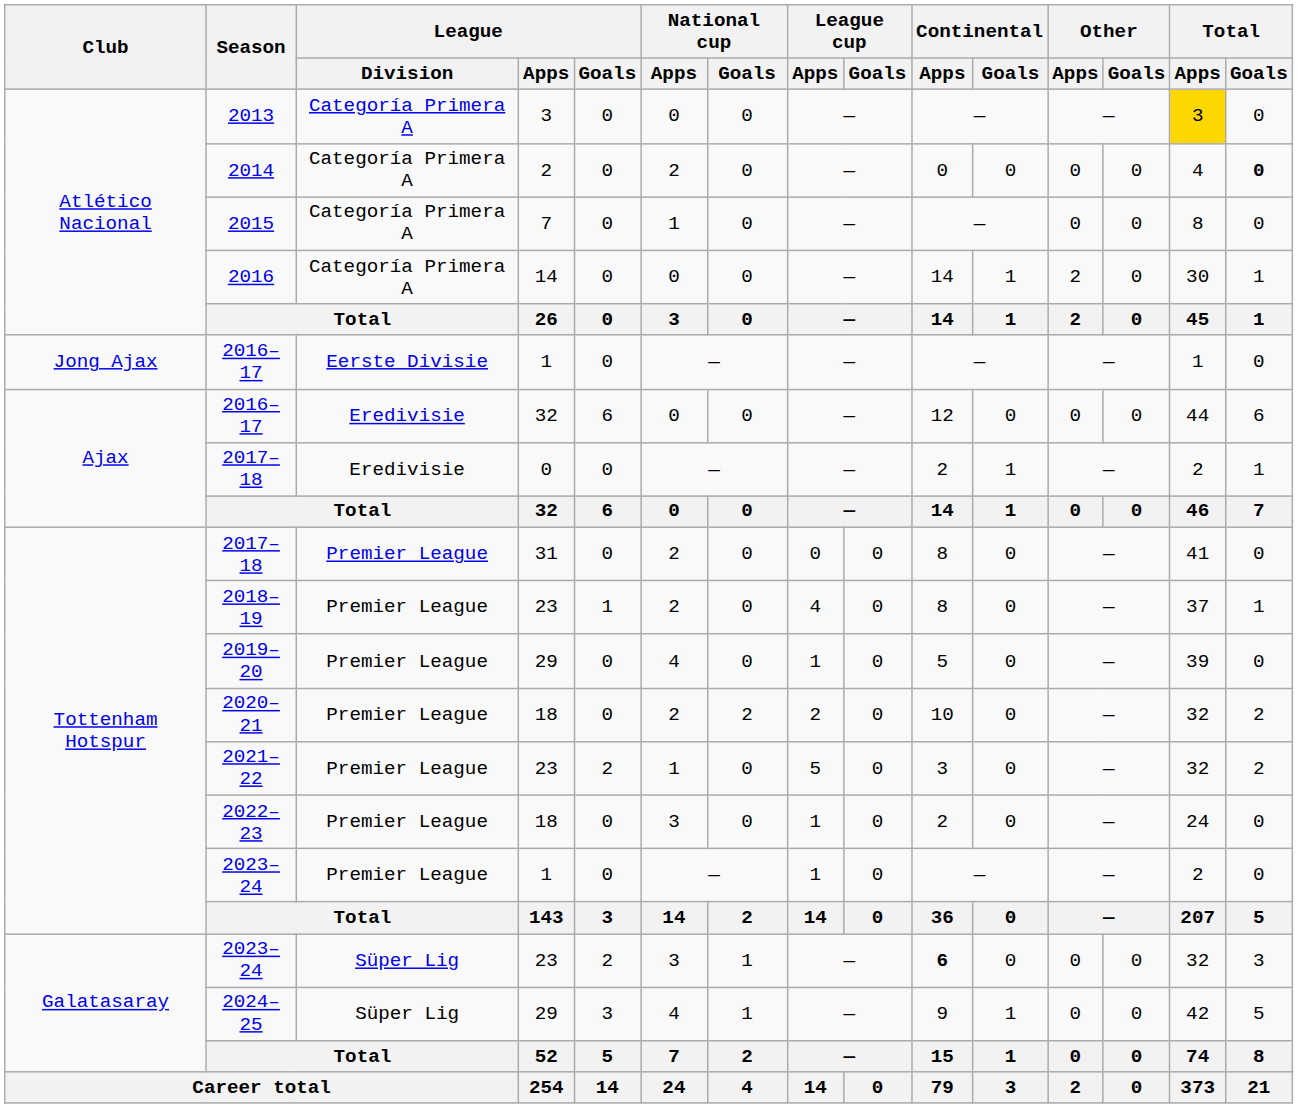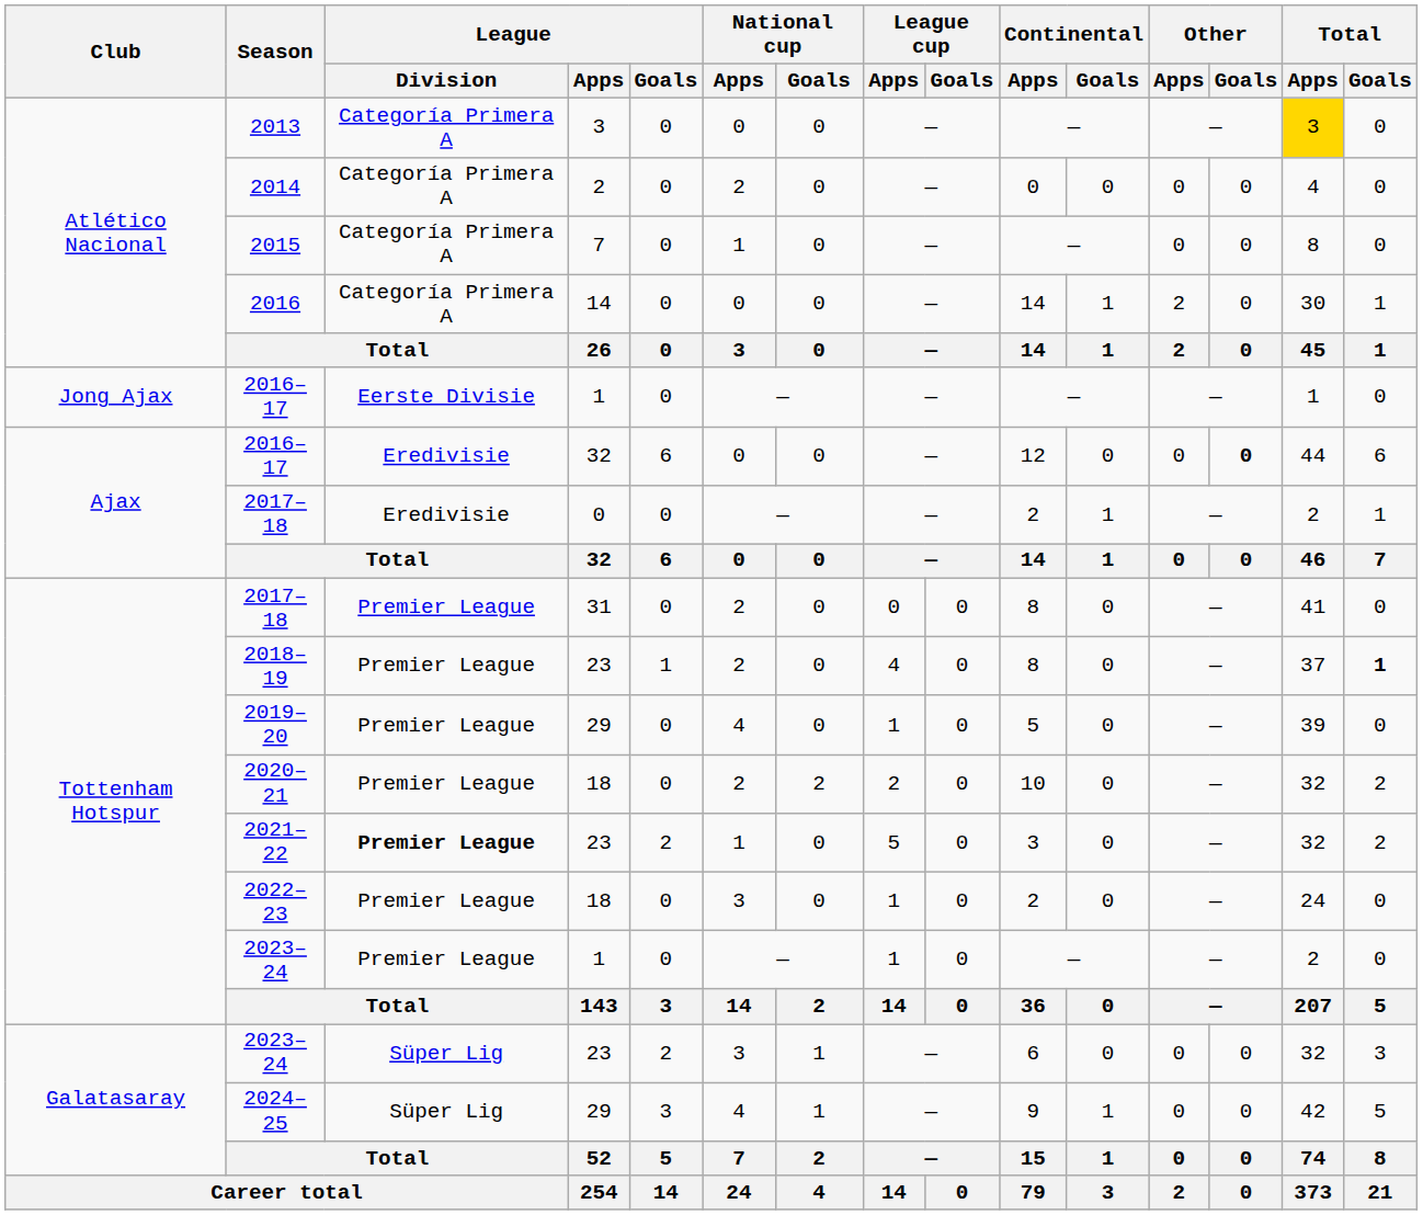2014 | Total / Goals: bold -> normal
2016–17 / 32 | Other / Goals: normal -> bold
2018–19 | Total / Goals: normal -> bold
2021–22 | League / Division: normal -> bold
2023–24 / 23 | Continental / Apps: bold -> normal
